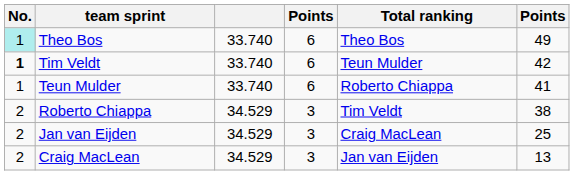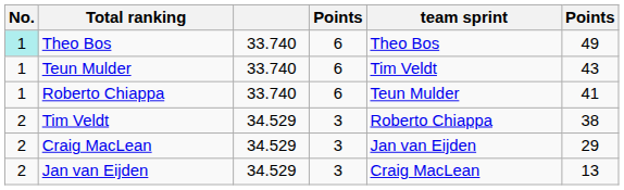columns swapped: team sprint <-> Total ranking
row 3 | No.: bold -> normal
row 3 | column 6: 42 -> 43
row 6 | column 6: 25 -> 29
